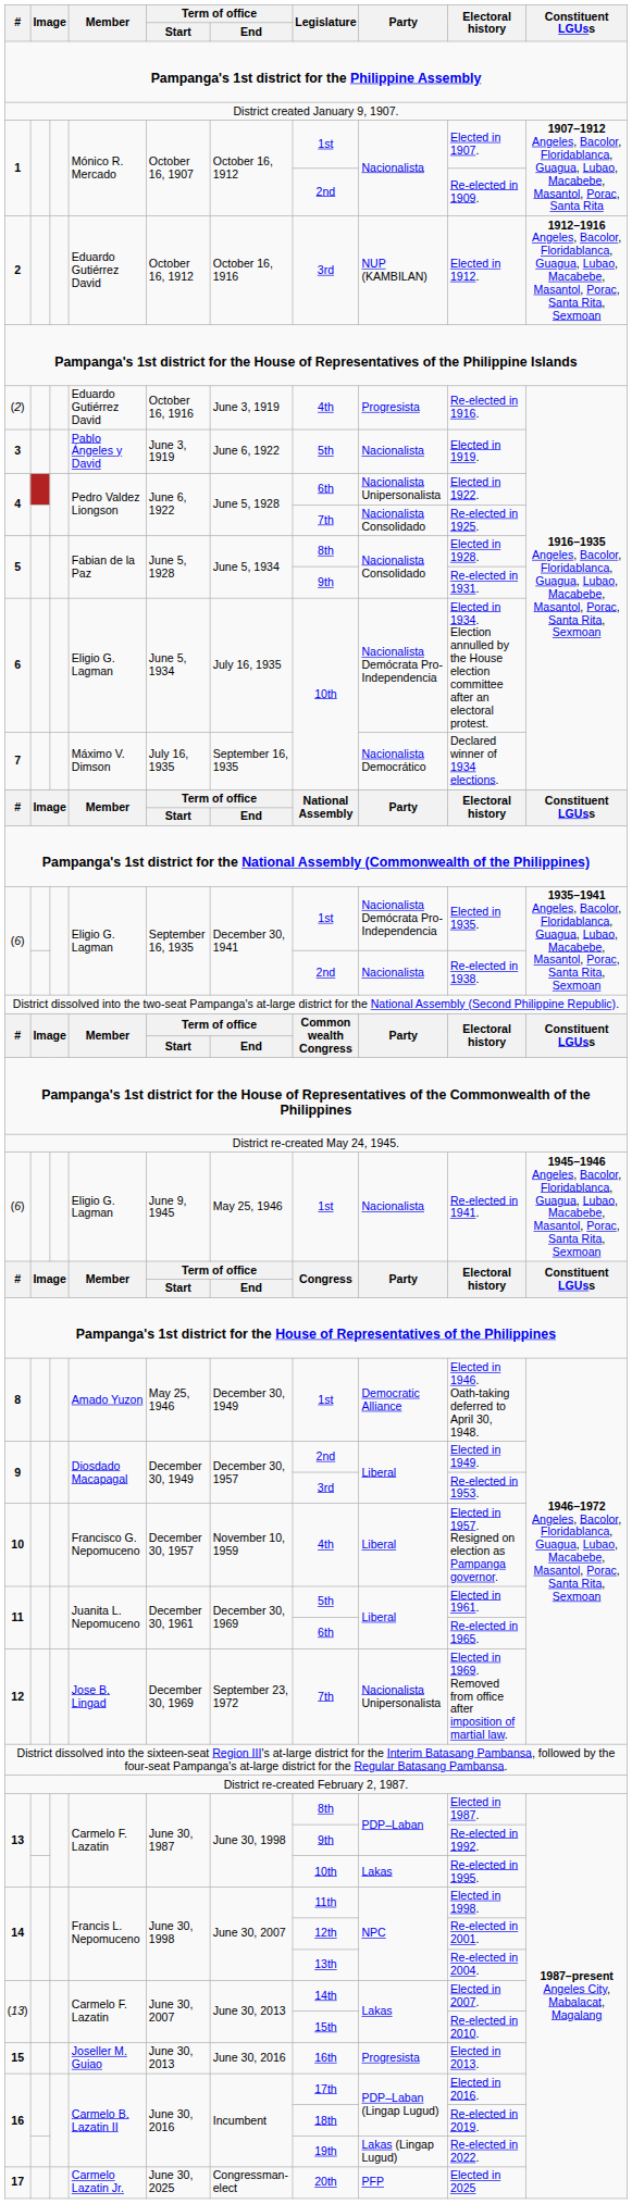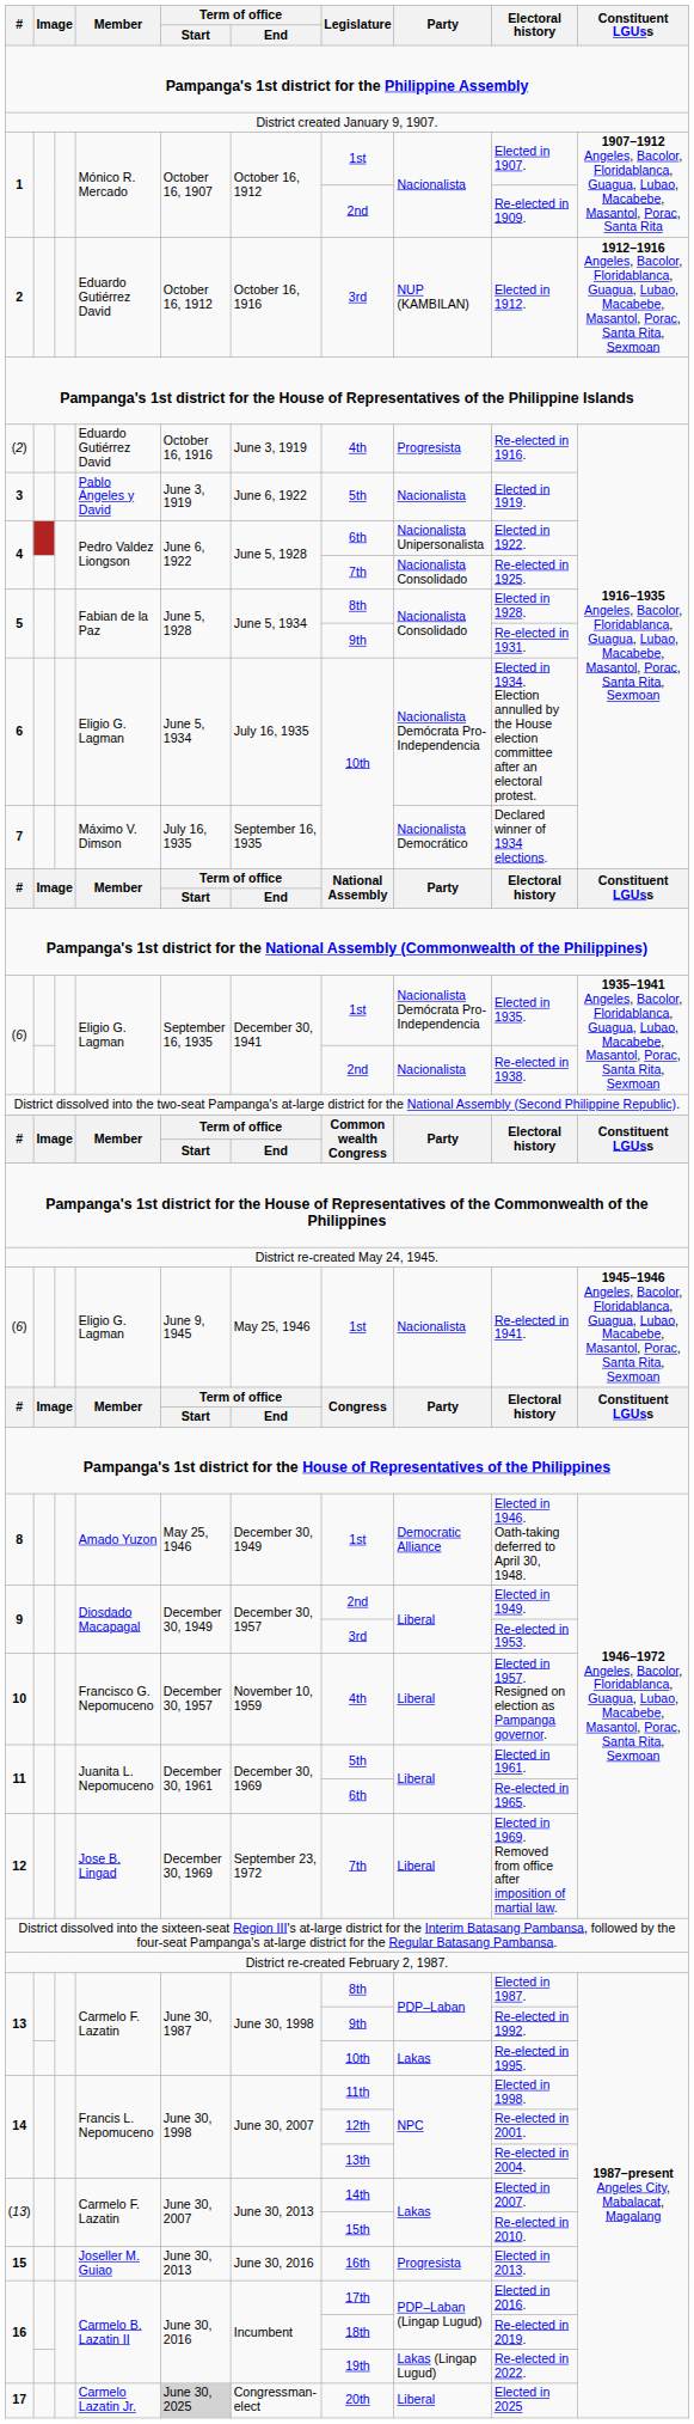12 | Party: Nacionalista Unipersonalista -> Liberal
17 | Term of office / Start: no background -> lightgrey background
17 | Party: PFP -> Liberal
